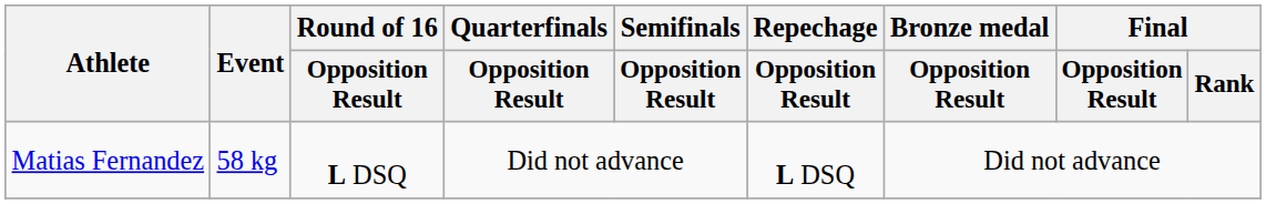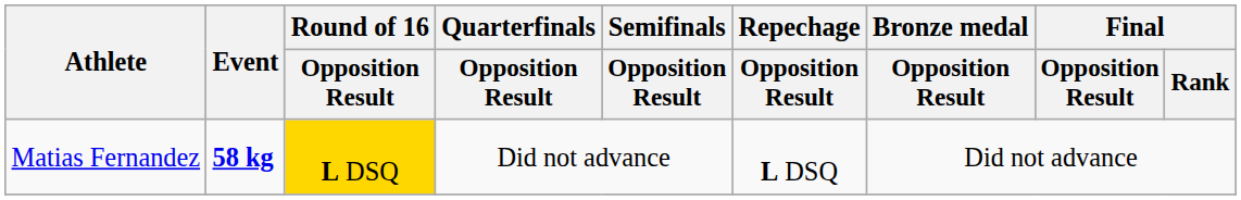Matias Fernandez | Event: normal -> bold
Matias Fernandez | Round of 16 / Opposition Result: no background -> gold background
